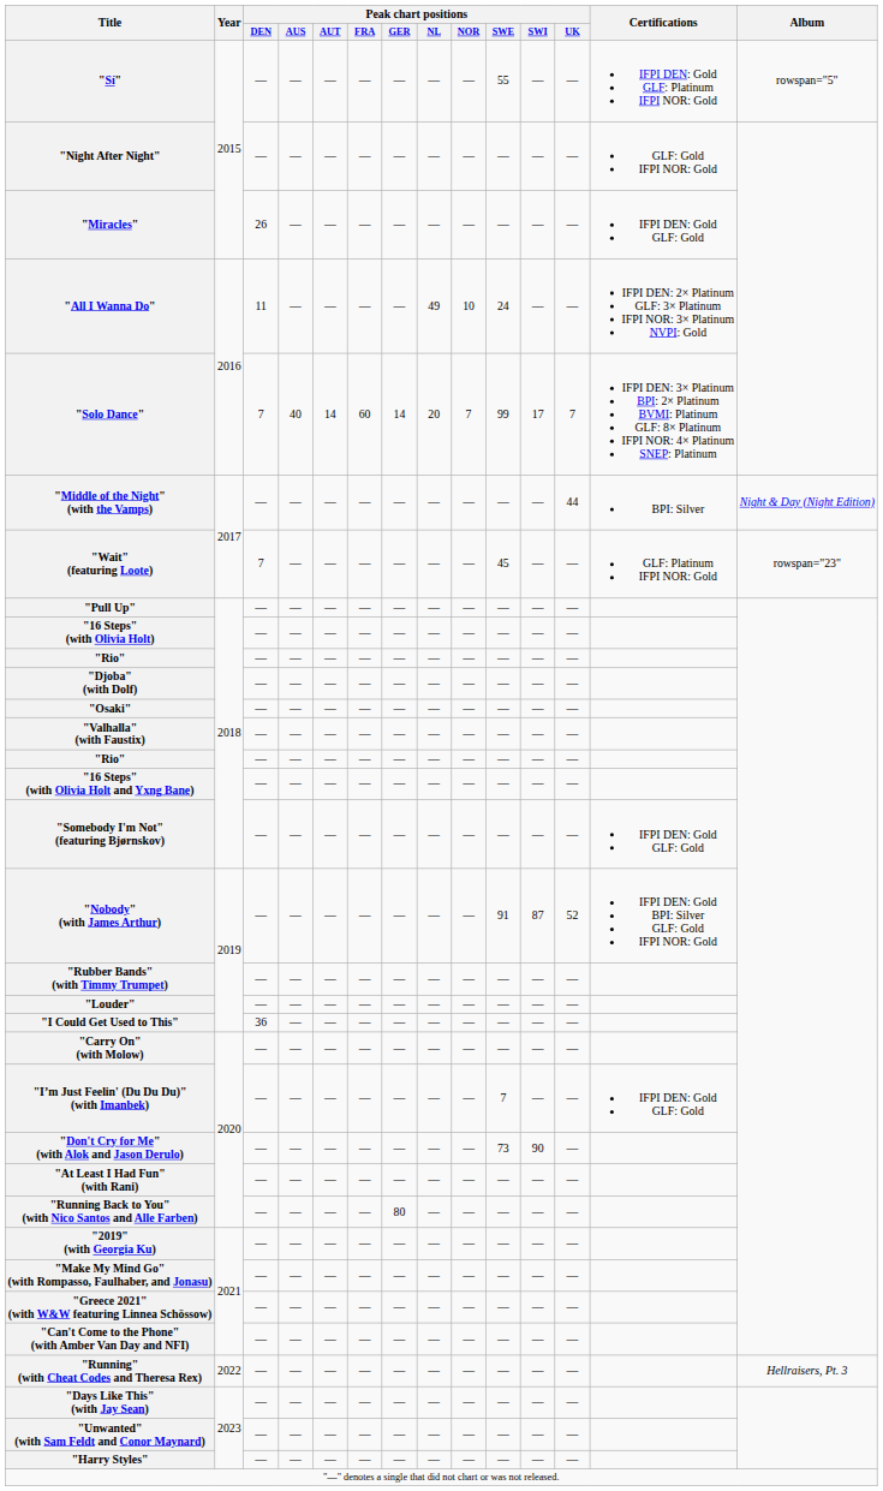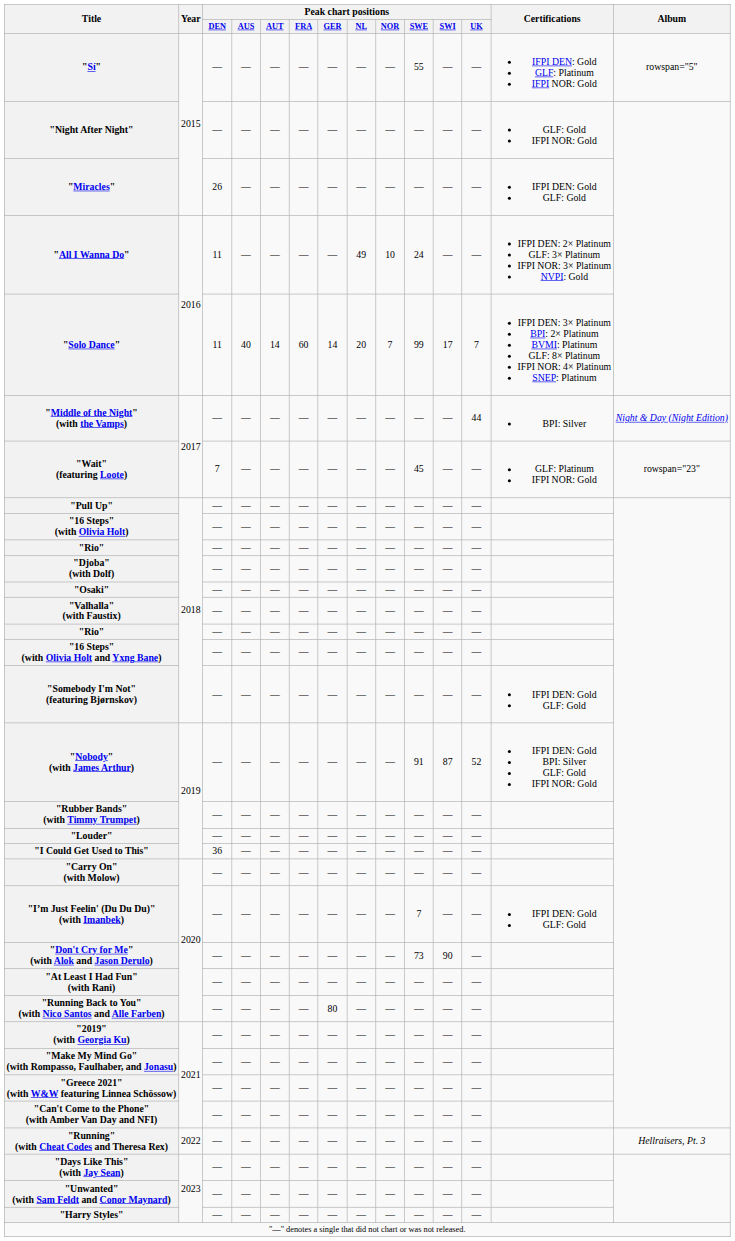"Solo Dance" | Peak chart positions / DEN: 7 -> 11
